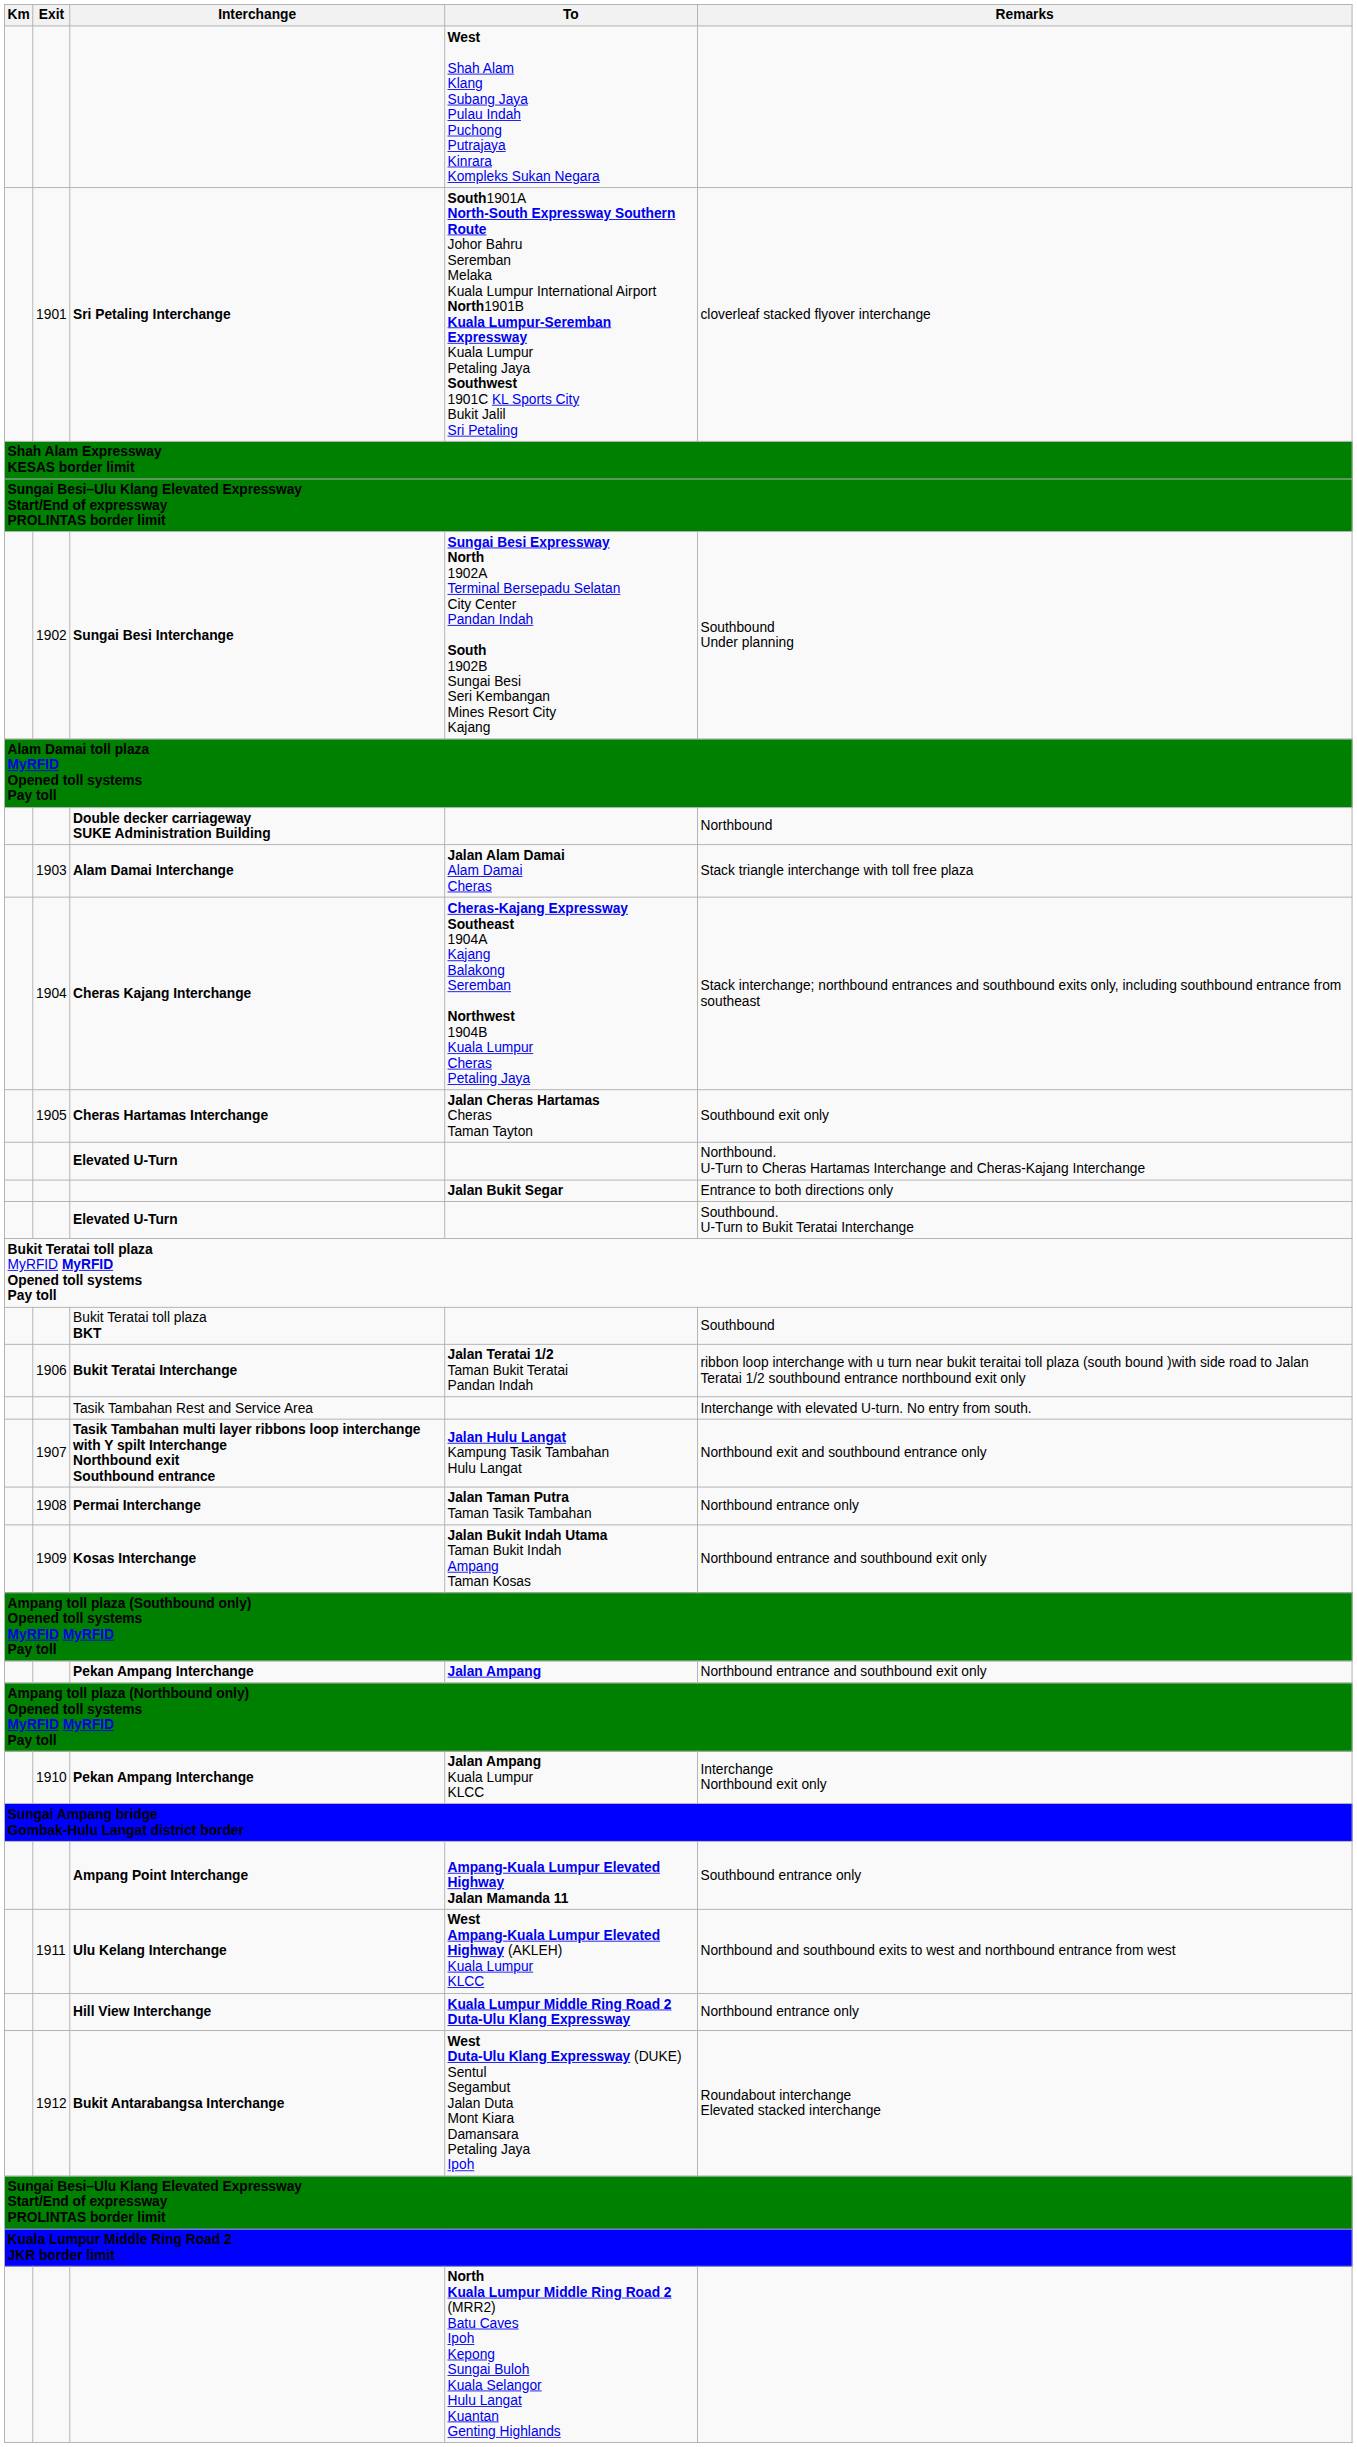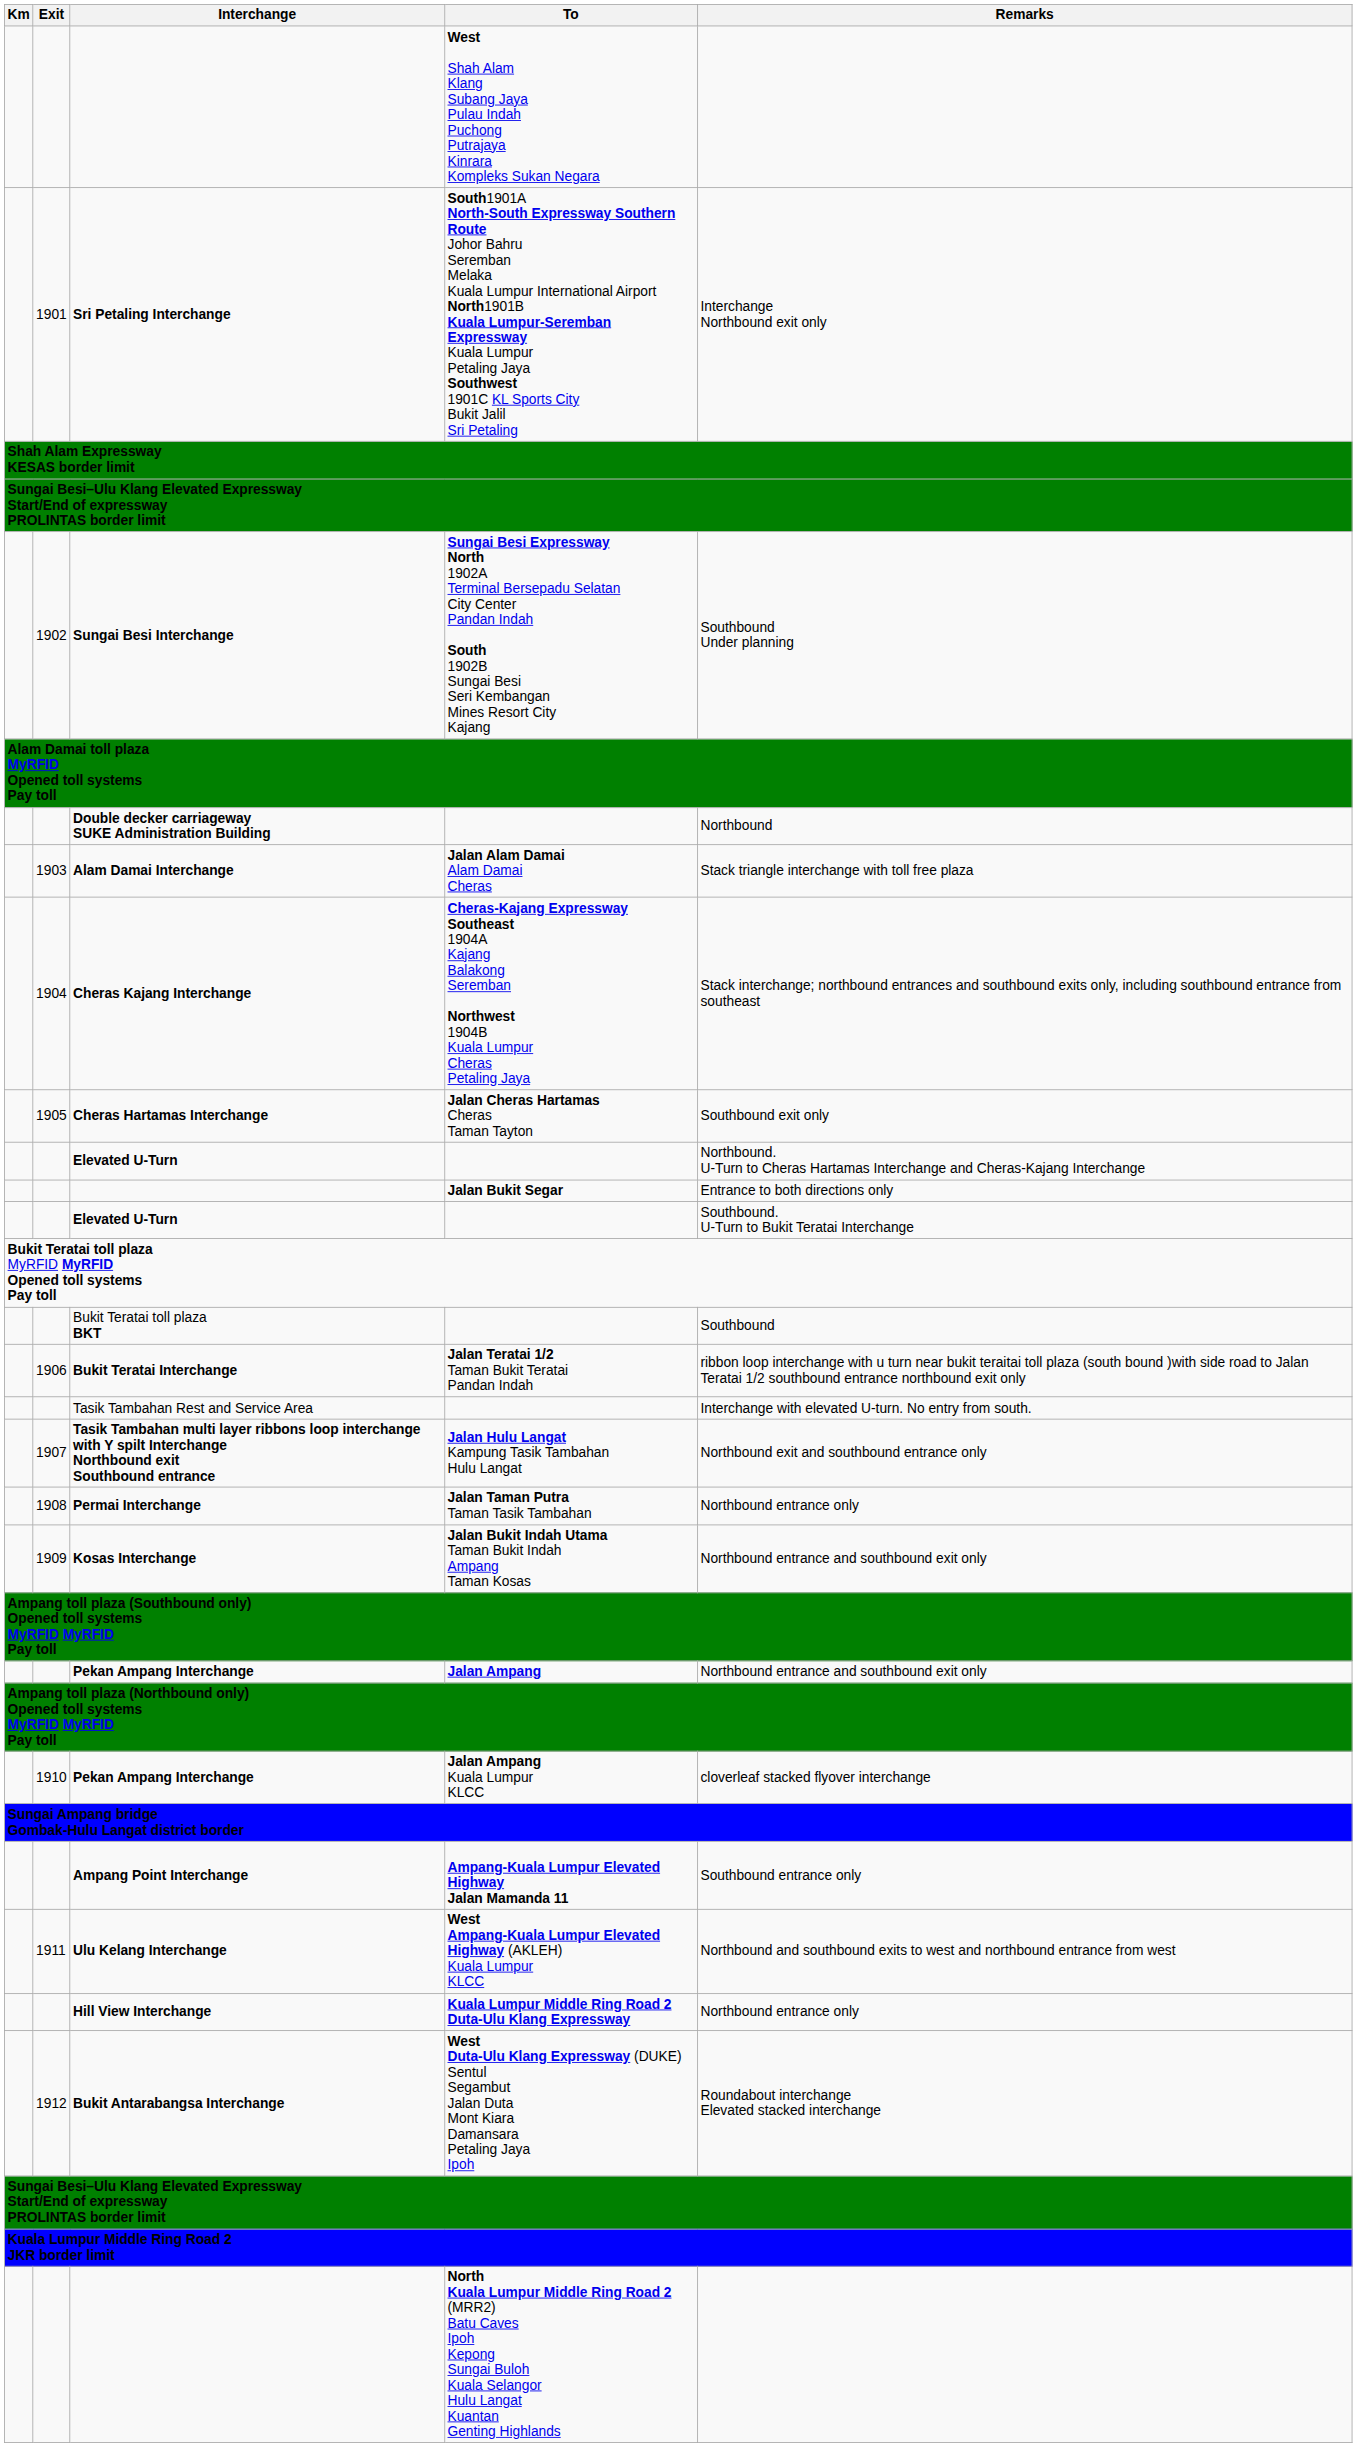Sri Petaling Interchange | Remarks: cloverleaf stacked flyover interchange -> Interchange Northbound exit only
Pekan Ampang Interchange / Jalan Ampang Kuala Lumpur KLCC | Remarks: Interchange Northbound exit only -> cloverleaf stacked flyover interchange
